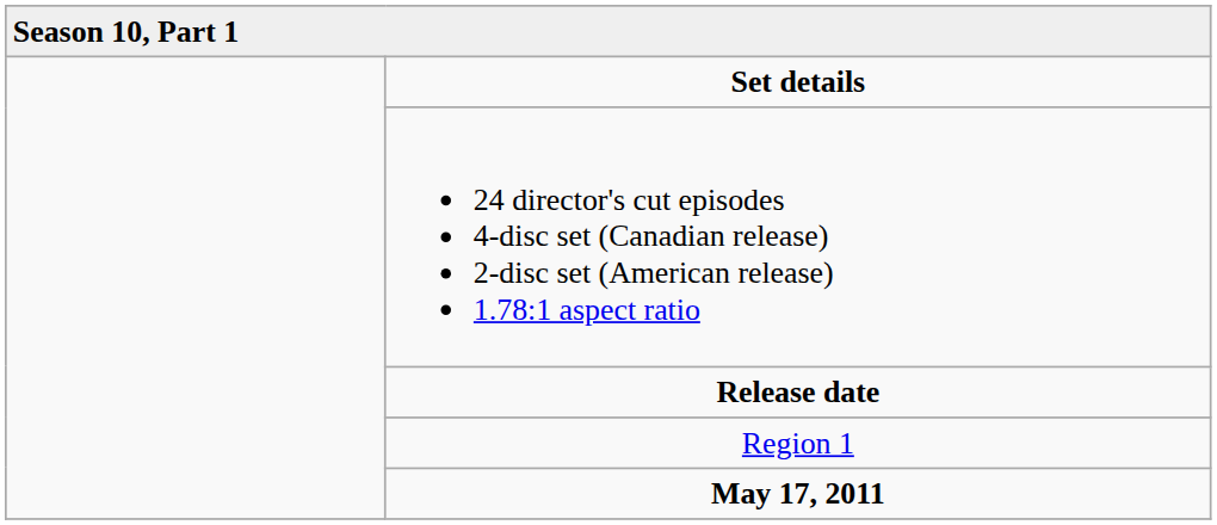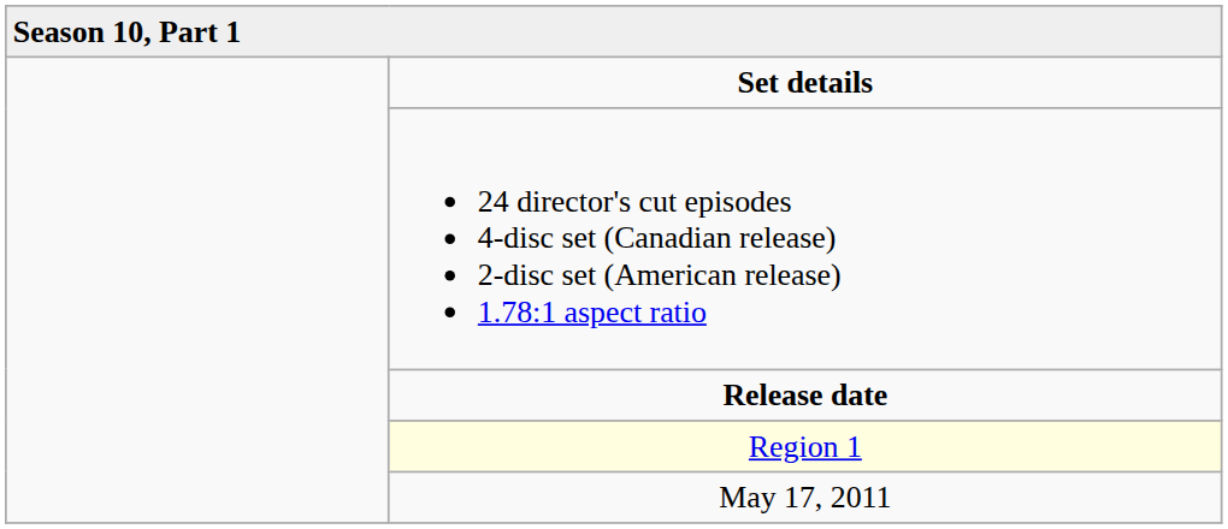Region 1 | column 2: no background -> lightyellow background
May 17, 2011 | column 2: bold -> normal
